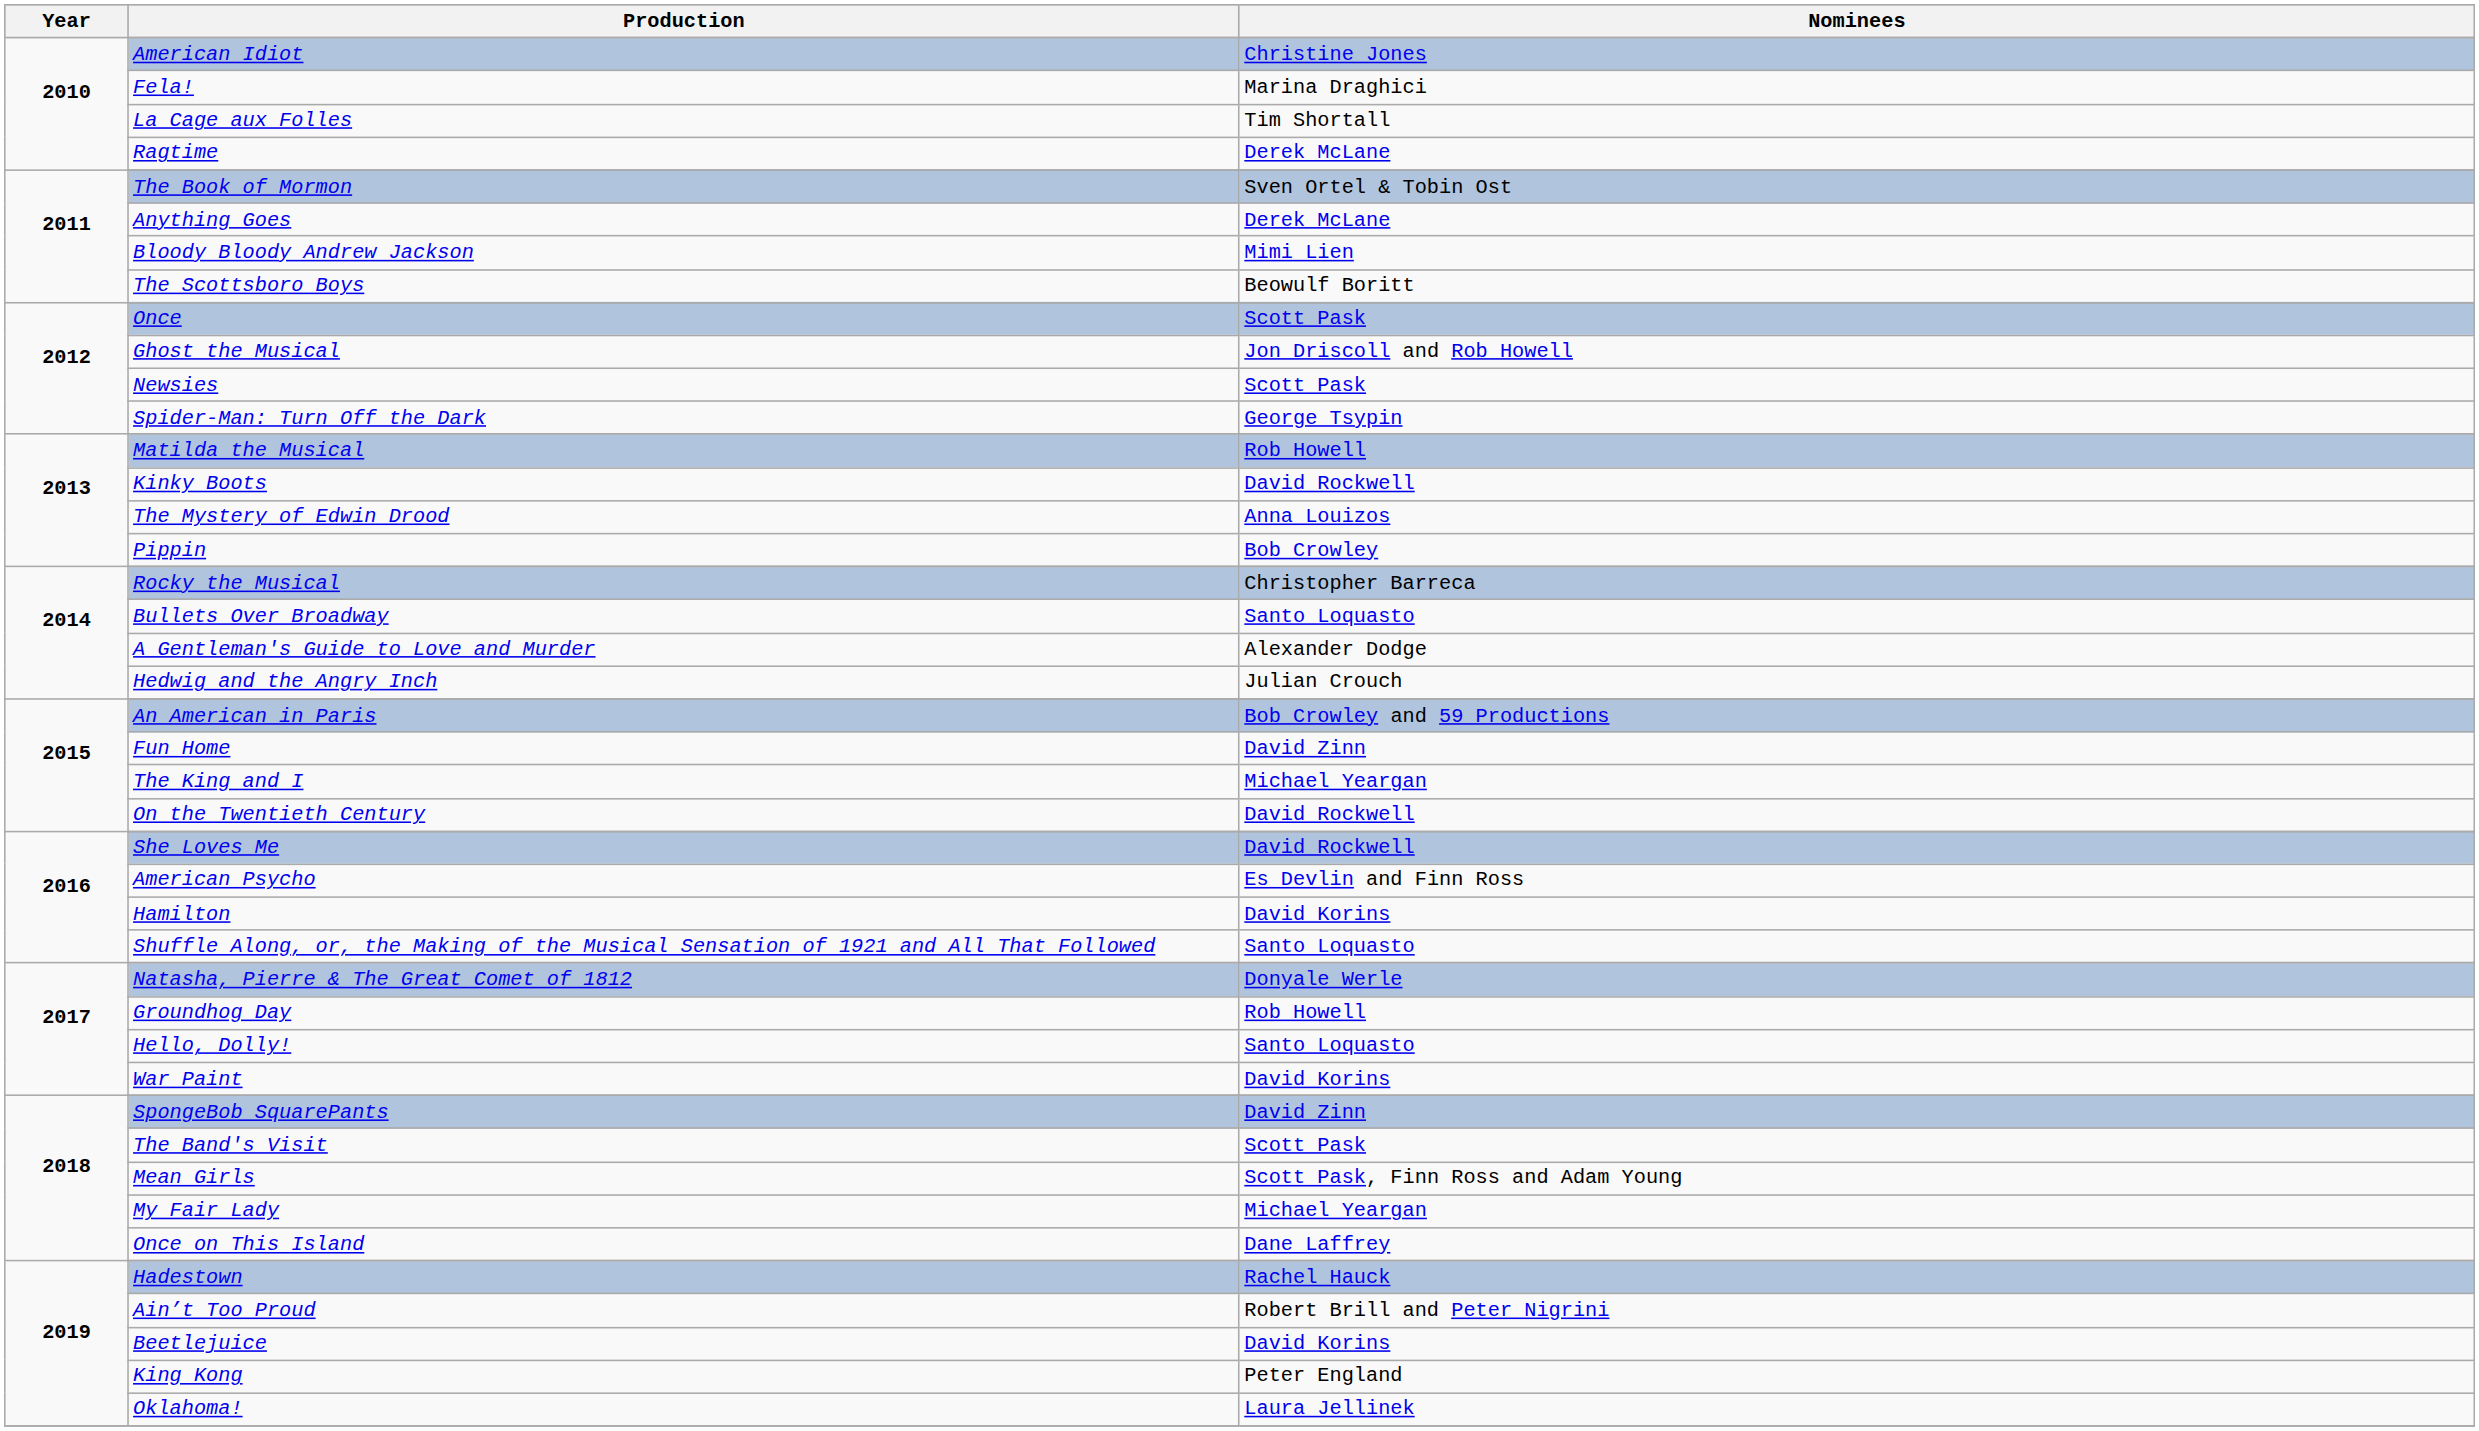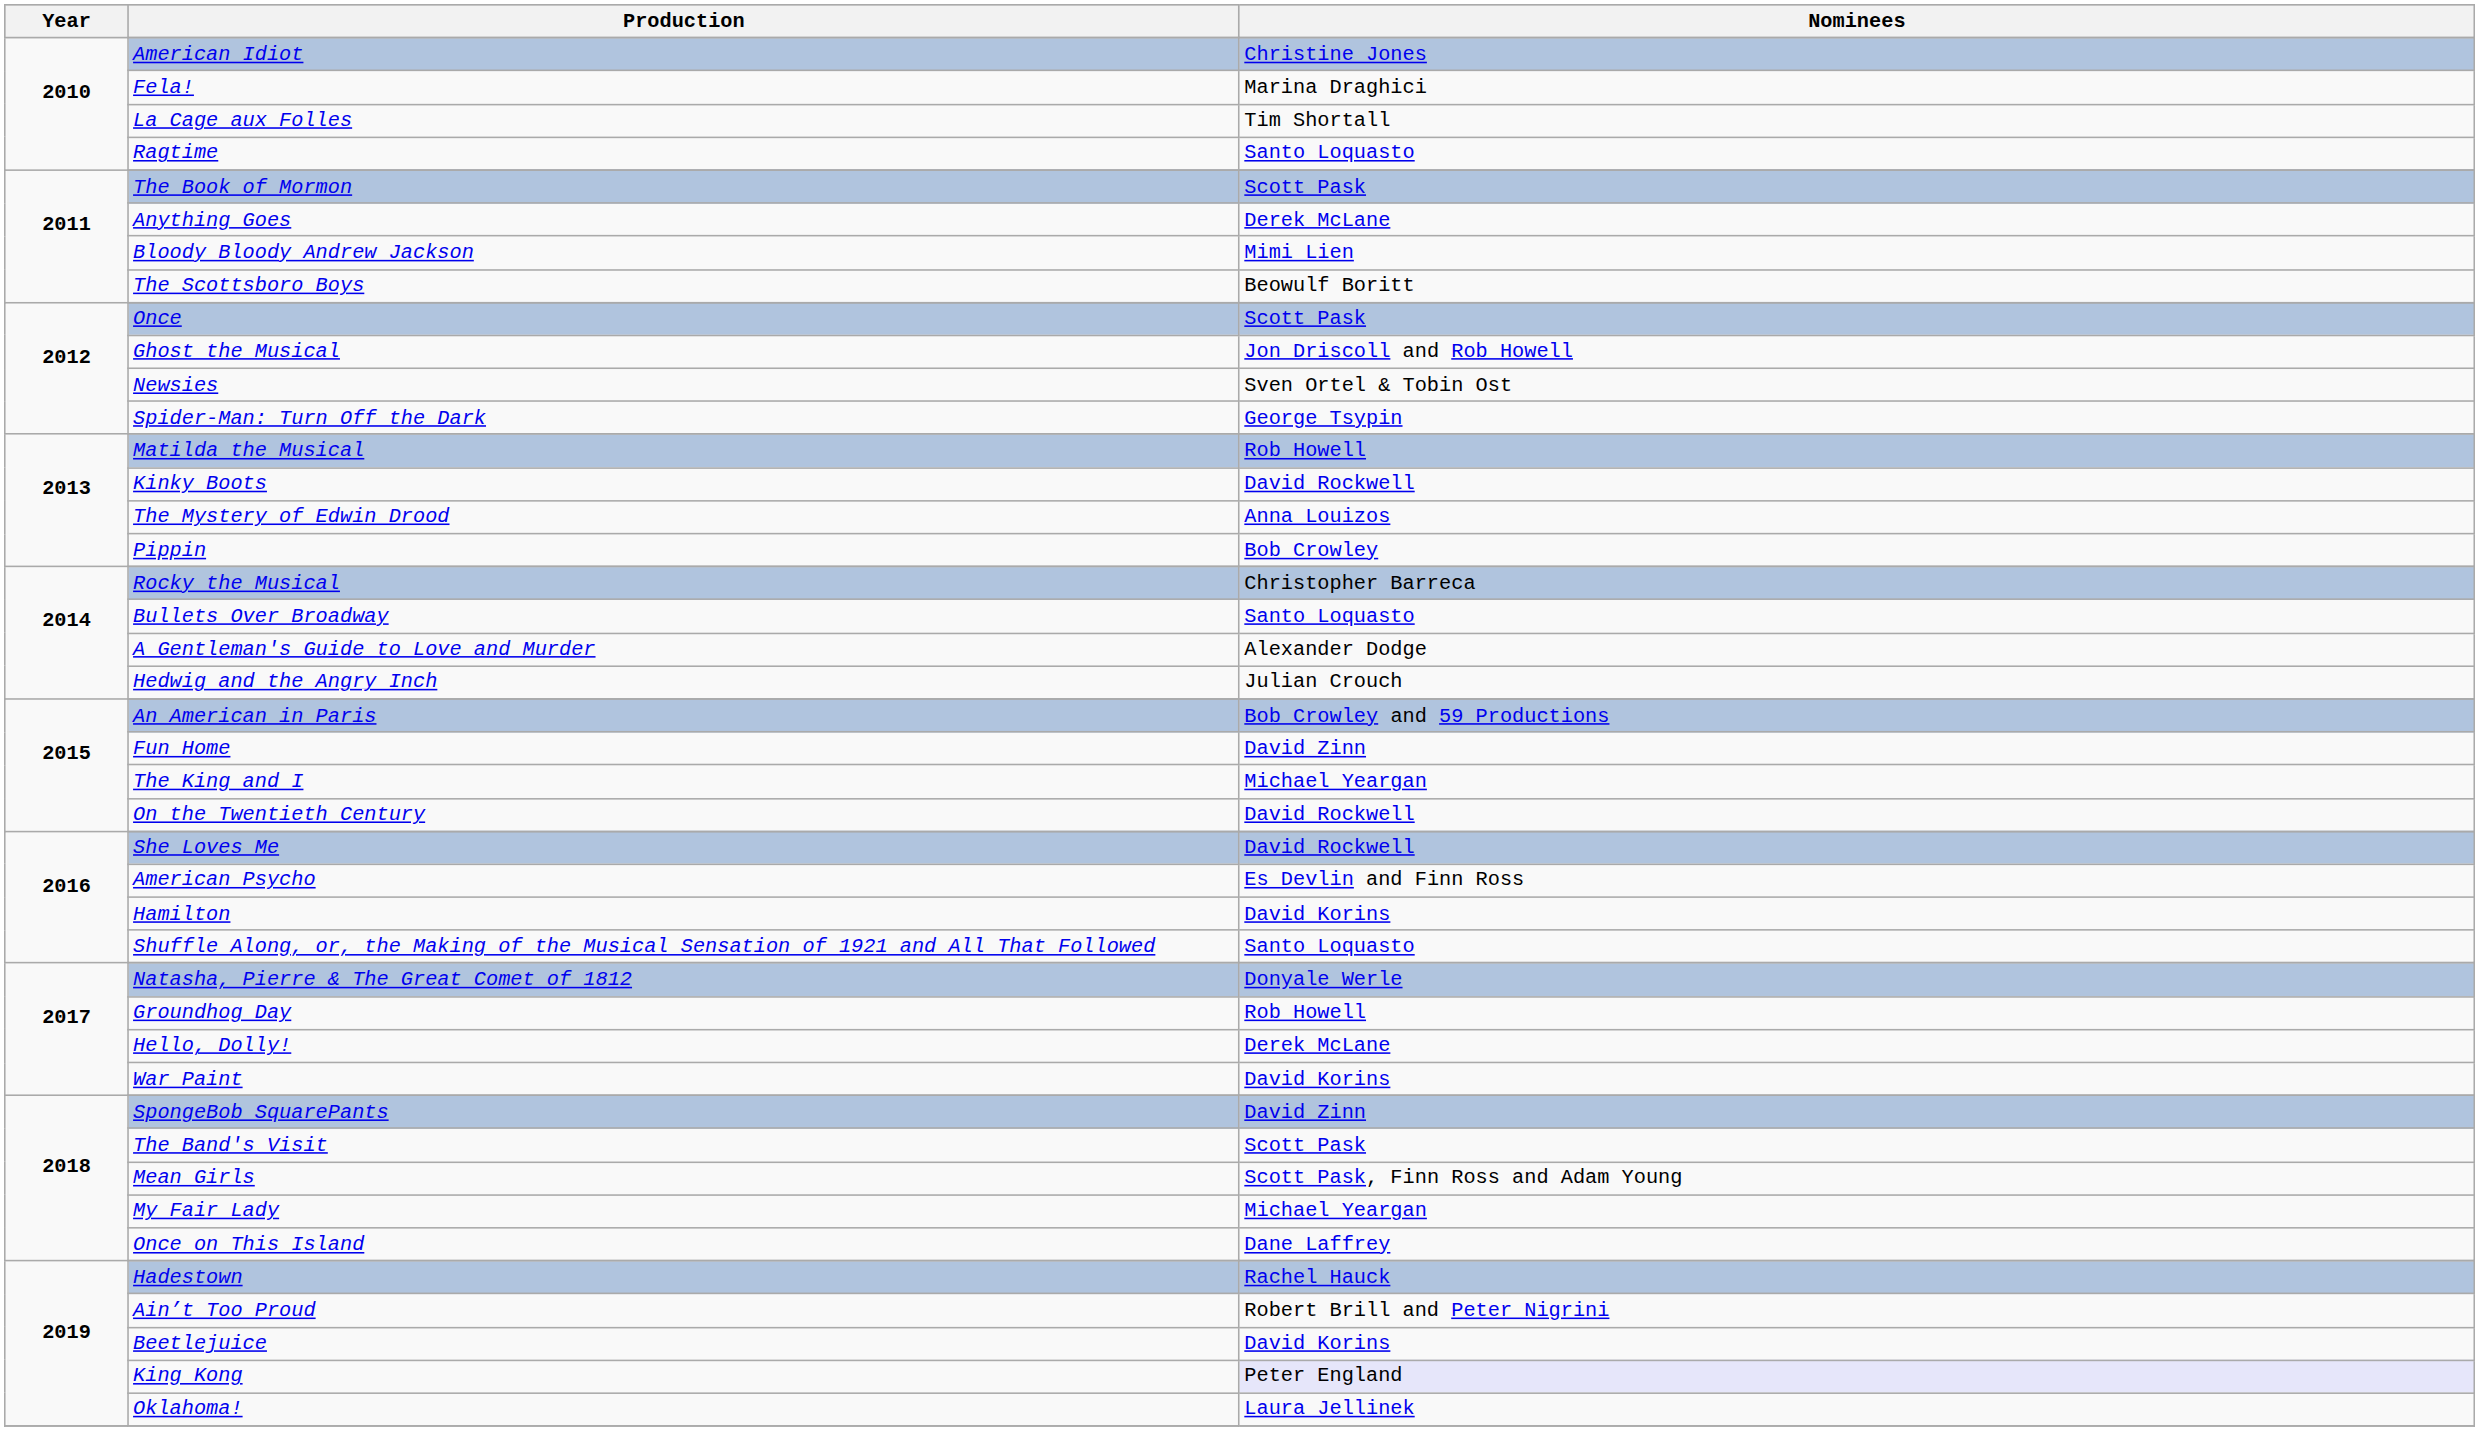Ragtime | Nominees: Derek McLane -> Santo Loquasto
The Book of Mormon | Nominees: Sven Ortel & Tobin Ost -> Scott Pask
Newsies | Nominees: Scott Pask -> Sven Ortel & Tobin Ost
Hello, Dolly! | Nominees: Santo Loquasto -> Derek McLane
King Kong | Nominees: no background -> lavender background
